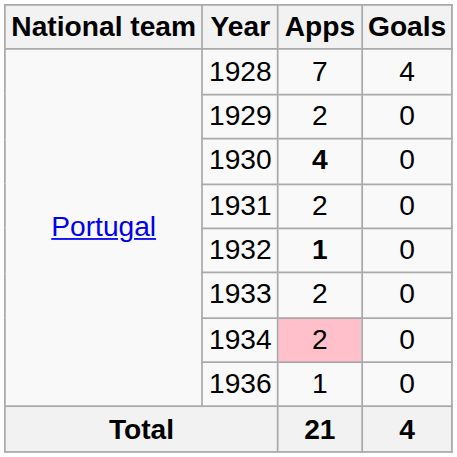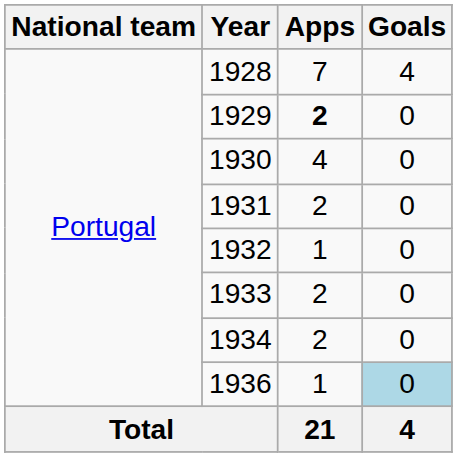1929 | Apps: normal -> bold
1930 | Apps: bold -> normal
1932 | Apps: bold -> normal
1934 | Apps: pink background -> no background
1936 | Goals: no background -> lightblue background
